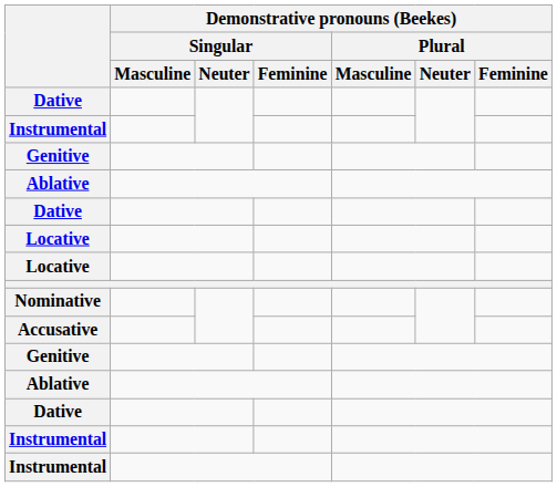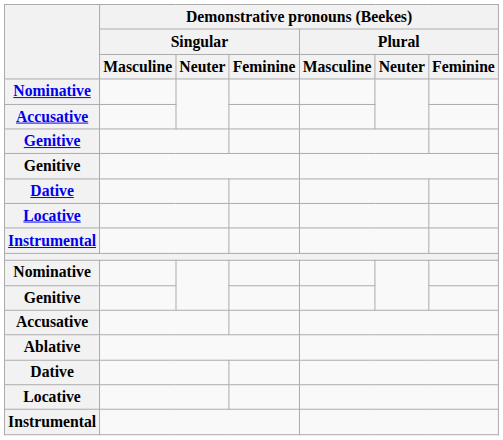row 4 | column 1: Dative -> Nominative
row 5 | column 1: Instrumental -> Accusative
row 7 | column 1: Ablative -> Genitive
row 10 | column 1: Locative -> Instrumental
row 13 | column 1: Accusative -> Genitive
row 14 | column 1: Genitive -> Accusative
row 17 | column 1: Instrumental -> Locative
